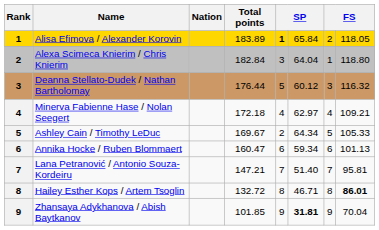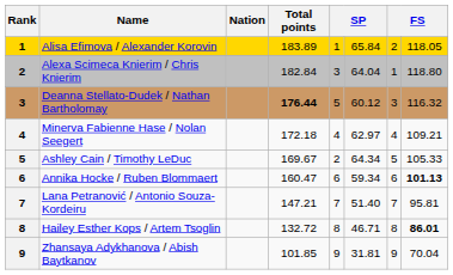Alisa Efimova / Alexander Korovin | column 5: bold -> normal
Deanna Stellato-Dudek / Nathan Bartholomay | Total points: normal -> bold
Annika Hocke / Ruben Blommaert | column 8: normal -> bold
Zhansaya Adykhanova / Abish Baytkanov | column 6: bold -> normal
